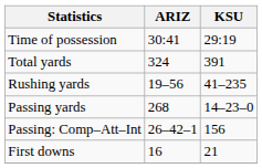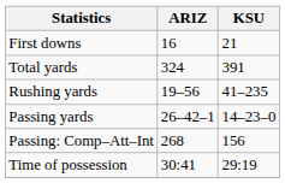rows swapped: First downs <-> Time of possession
Passing yards | ARIZ: 268 -> 26–42–1
Passing: Comp–Att–Int | ARIZ: 26–42–1 -> 268
